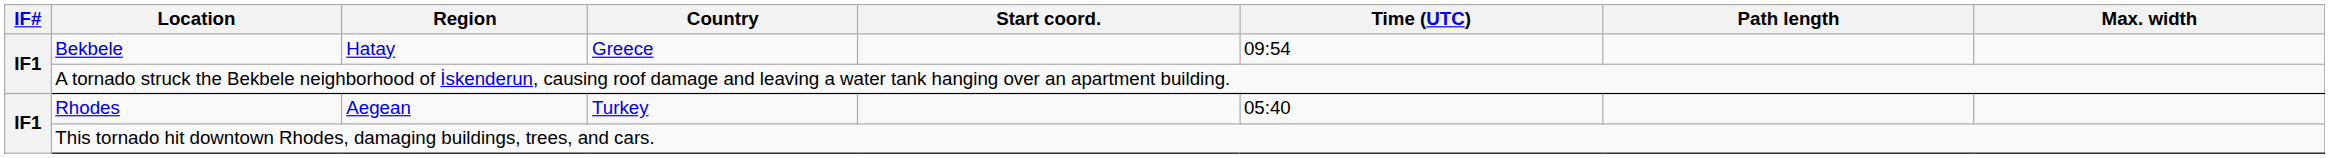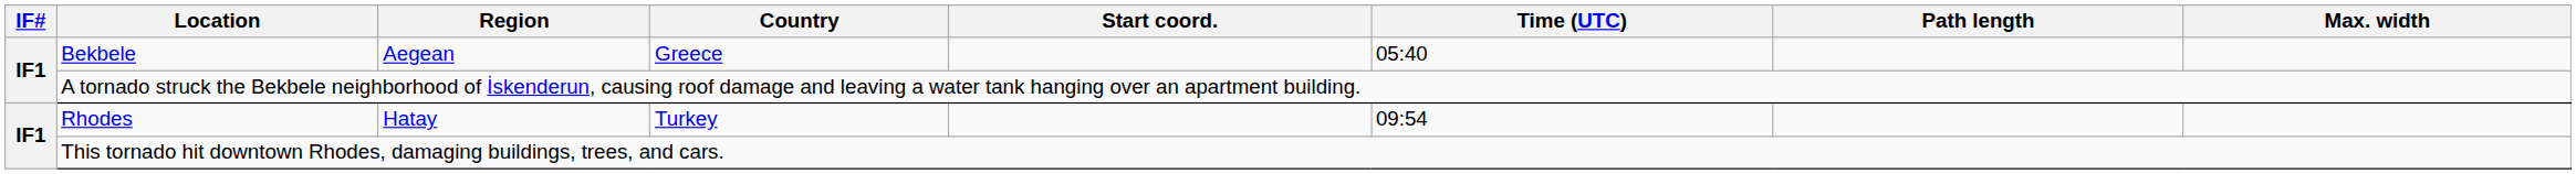Bekbele | Region: Hatay -> Aegean
Bekbele | Time (UTC): 09:54 -> 05:40
Rhodes | Region: Aegean -> Hatay
Rhodes | Time (UTC): 05:40 -> 09:54
